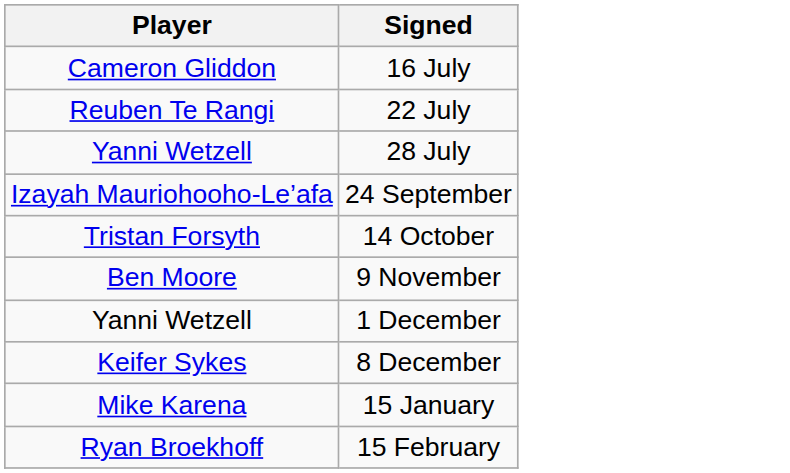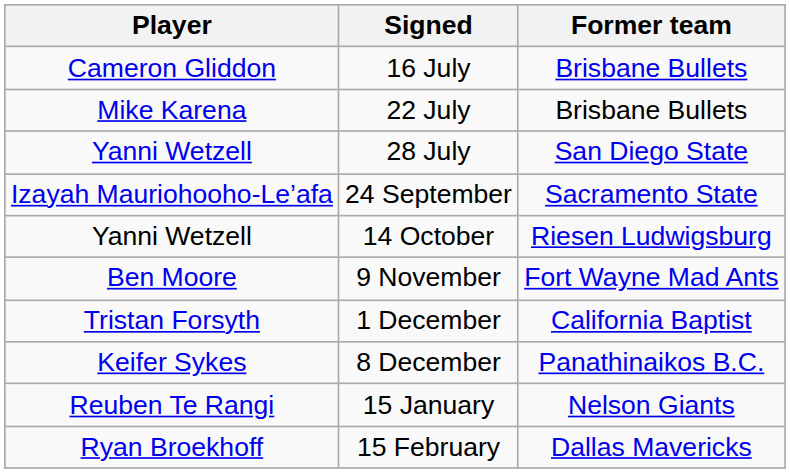+ column: Former team | Brisbane Bullets | Brisbane Bullets | San Diego State | Sacramento State | Riesen Ludwigsburg | Fort Wayne Mad Ants | California Baptist | Panathinaikos B.C. | Nelson Giants | Dallas Mavericks
22 July | Player: Reuben Te Rangi -> Mike Karena
14 October | Player: Tristan Forsyth -> Yanni Wetzell
1 December | Player: Yanni Wetzell -> Tristan Forsyth
15 January | Player: Mike Karena -> Reuben Te Rangi
